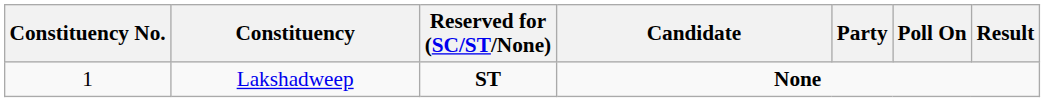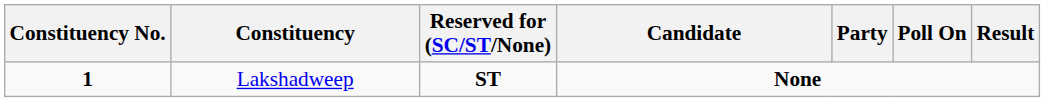Lakshadweep | Constituency No.: normal -> bold
